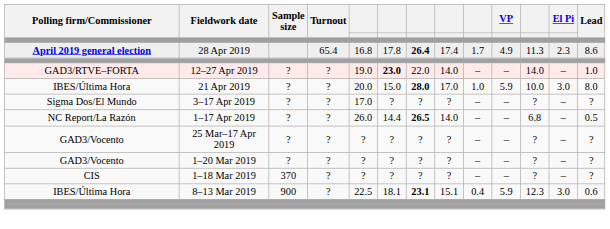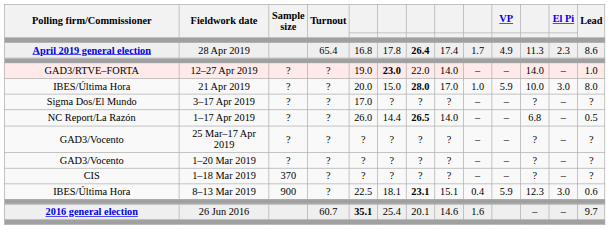+ row: 2016 general election | 26 Jun 2016 | 60.7 | 35.1 | 25.4 | 20.1 | 14.6 | 1.6 | – | – | 9.7
